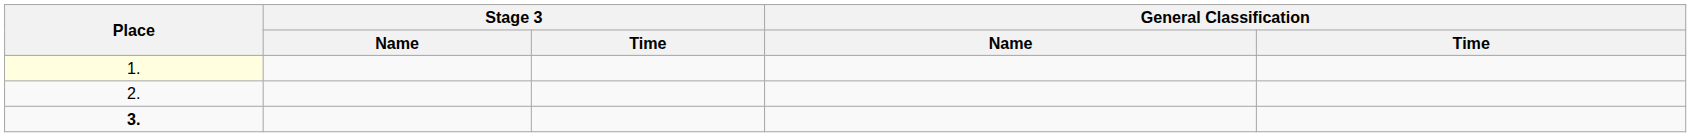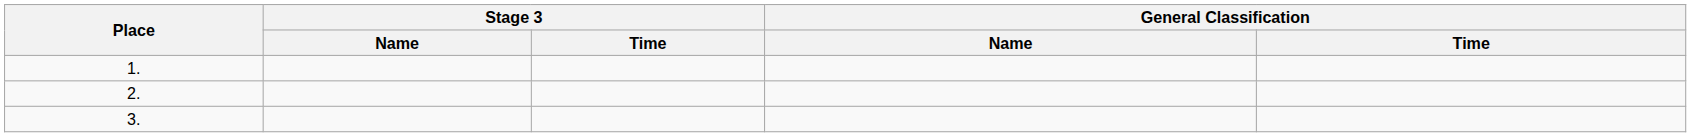1. | Place: lightyellow background -> no background
3. | Place: bold -> normal
